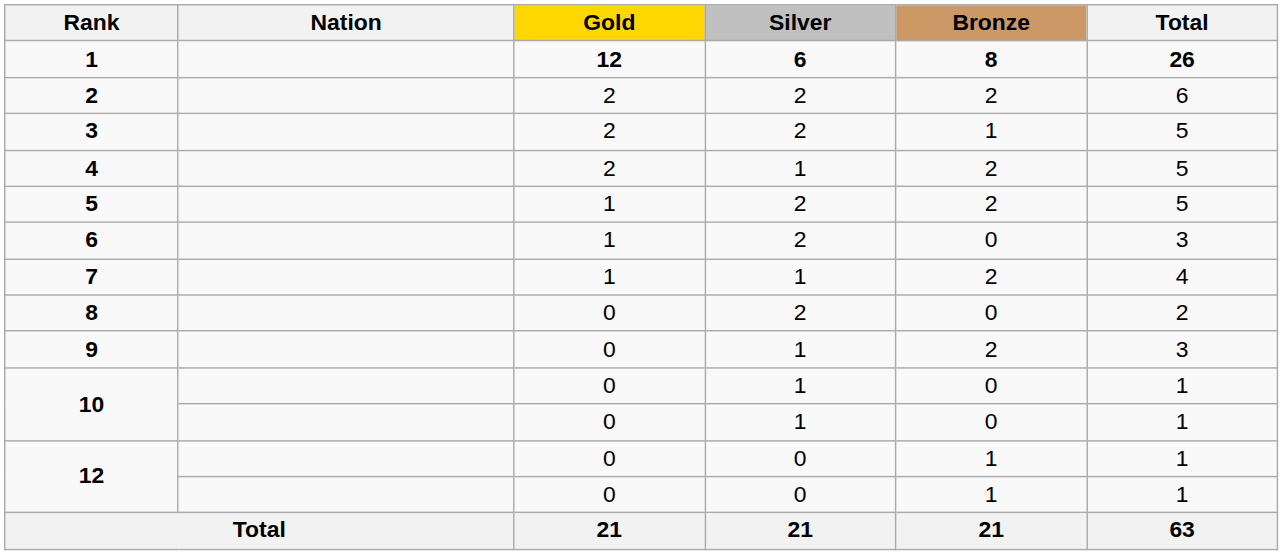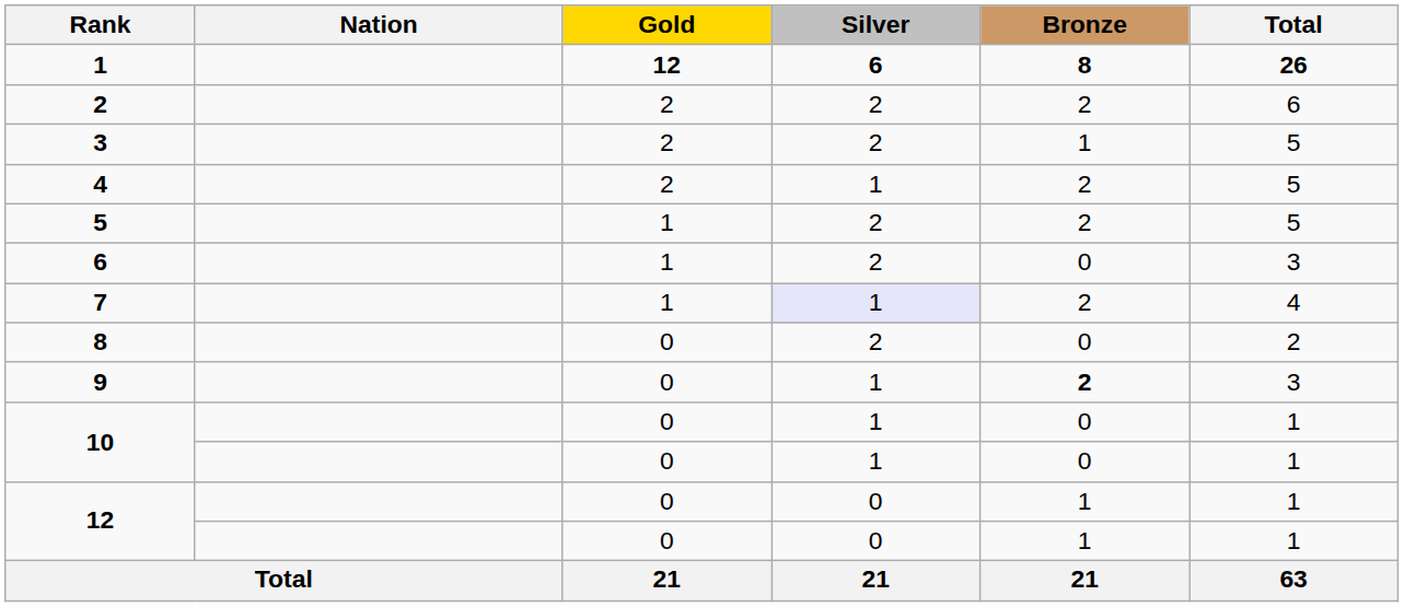7 | Silver: no background -> lavender background
9 | Bronze: normal -> bold
